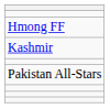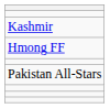row 3 | column 1: Hmong FF -> Kashmir
row 4 | column 1: Kashmir -> Hmong FF
